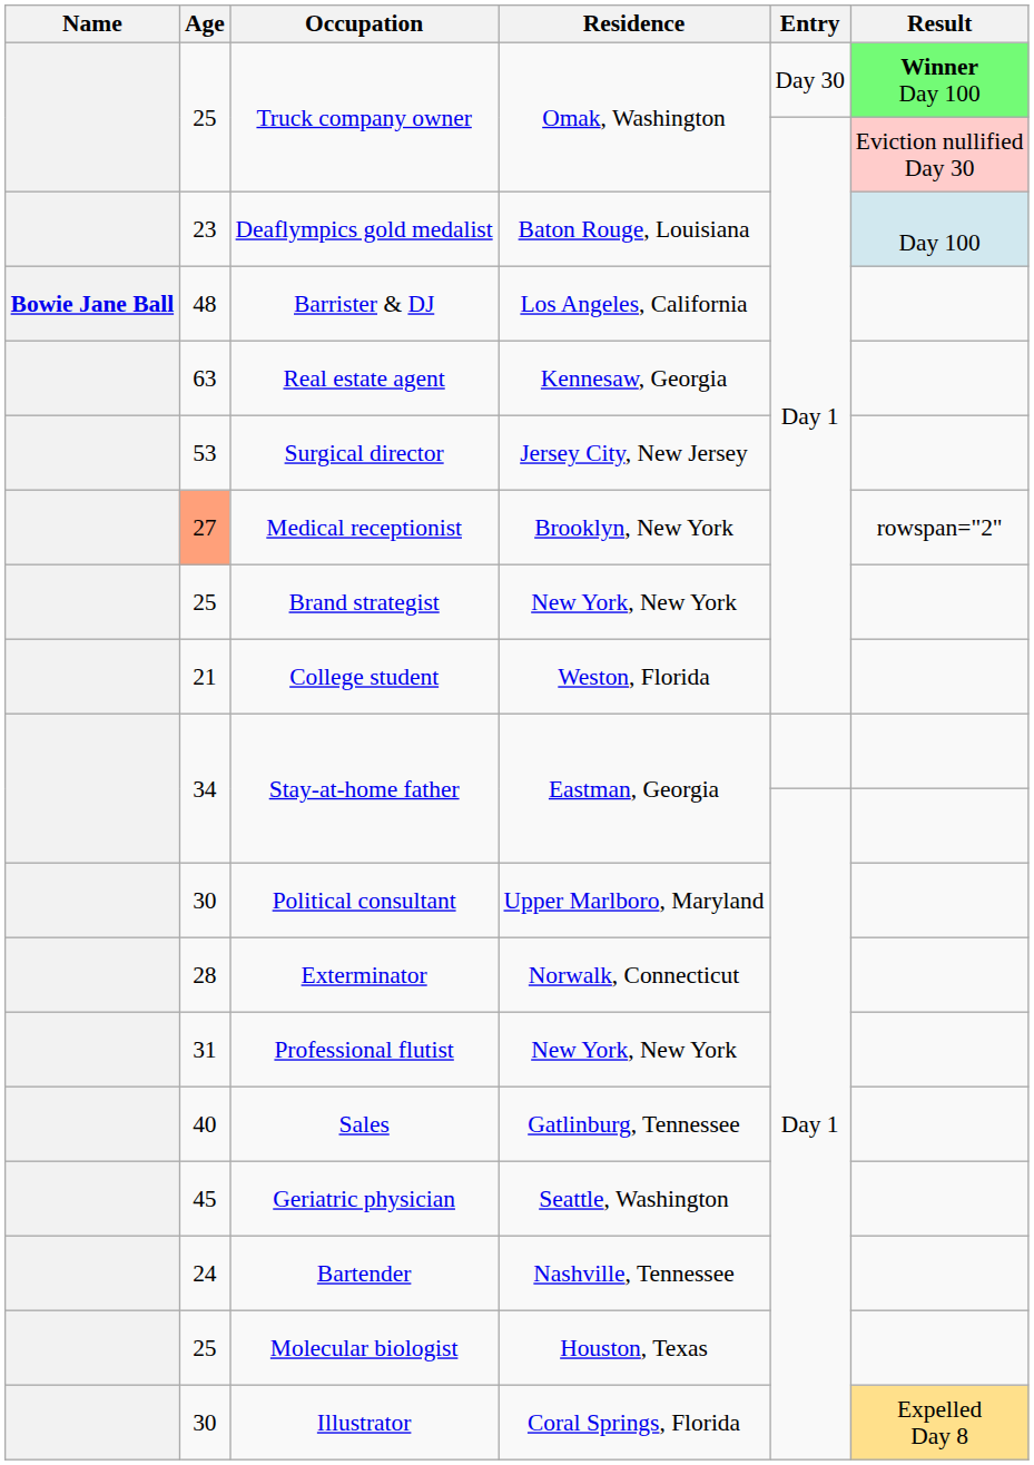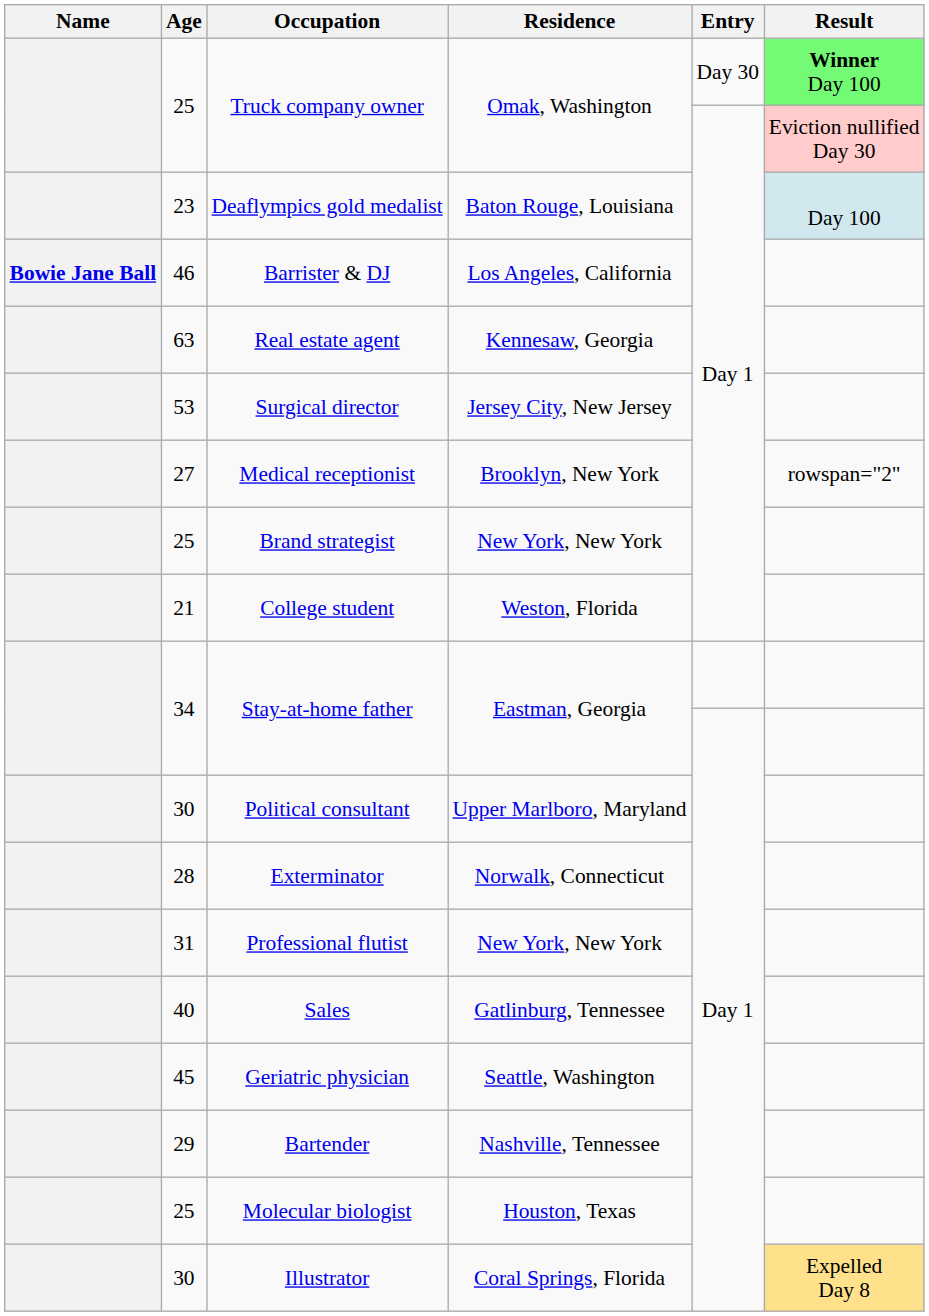Barrister & DJ | Age: 48 -> 46
Medical receptionist | Age: lightsalmon background -> no background
Bartender | Age: 24 -> 29
